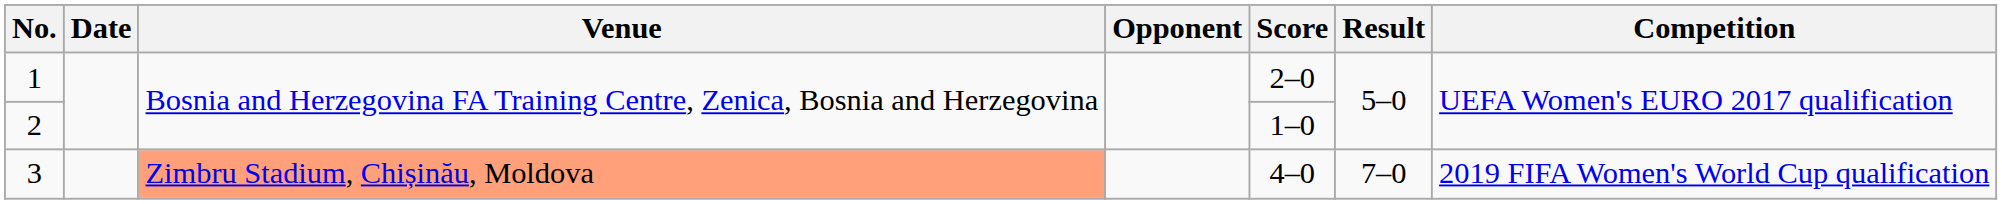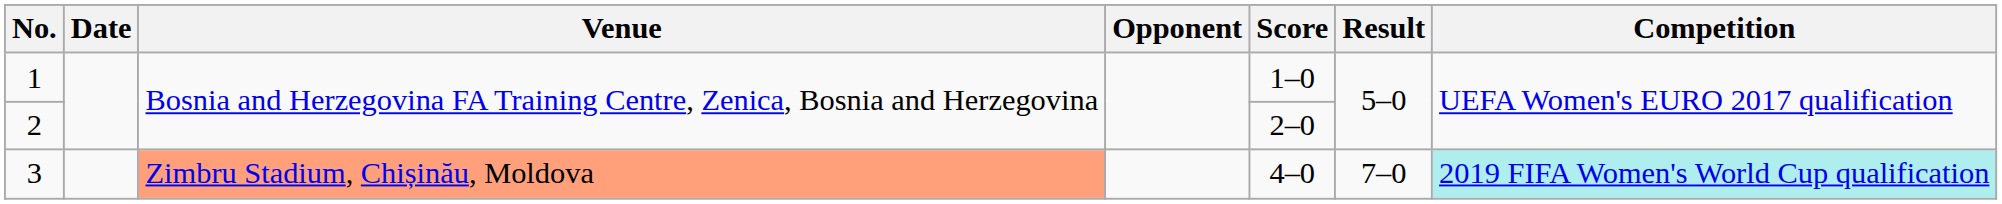1 | Score: 2–0 -> 1–0
2 | Score: 1–0 -> 2–0
3 | Competition: no background -> paleturquoise background
